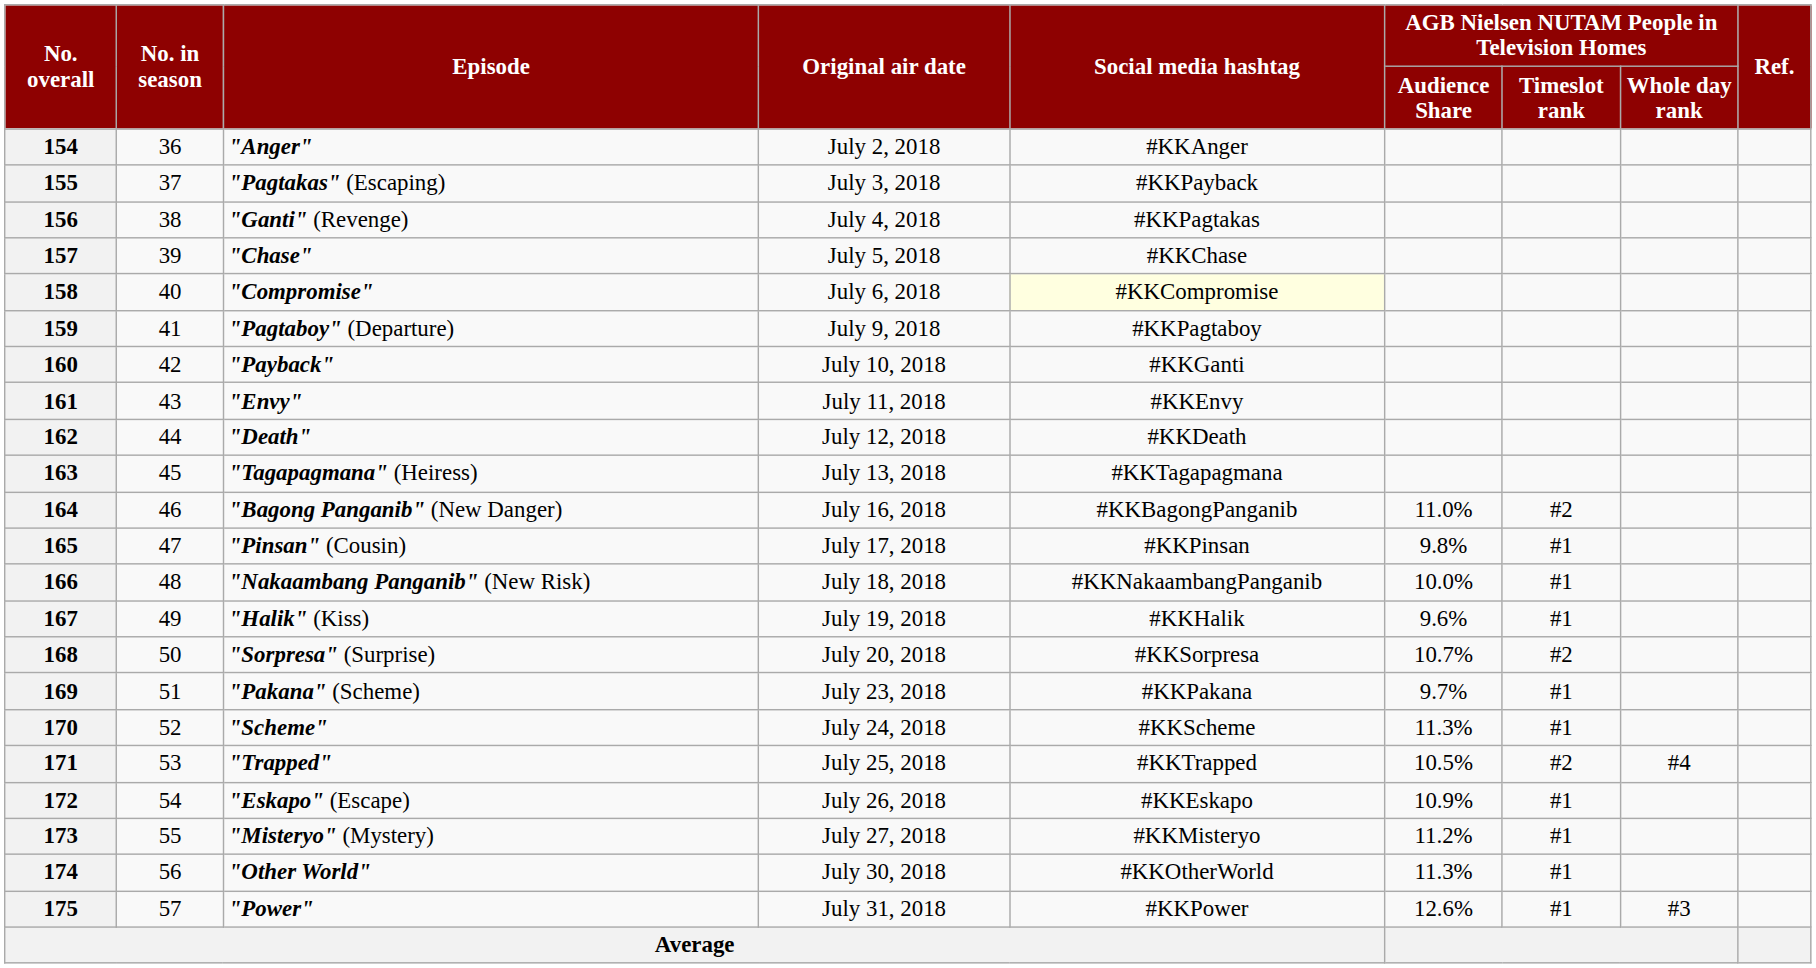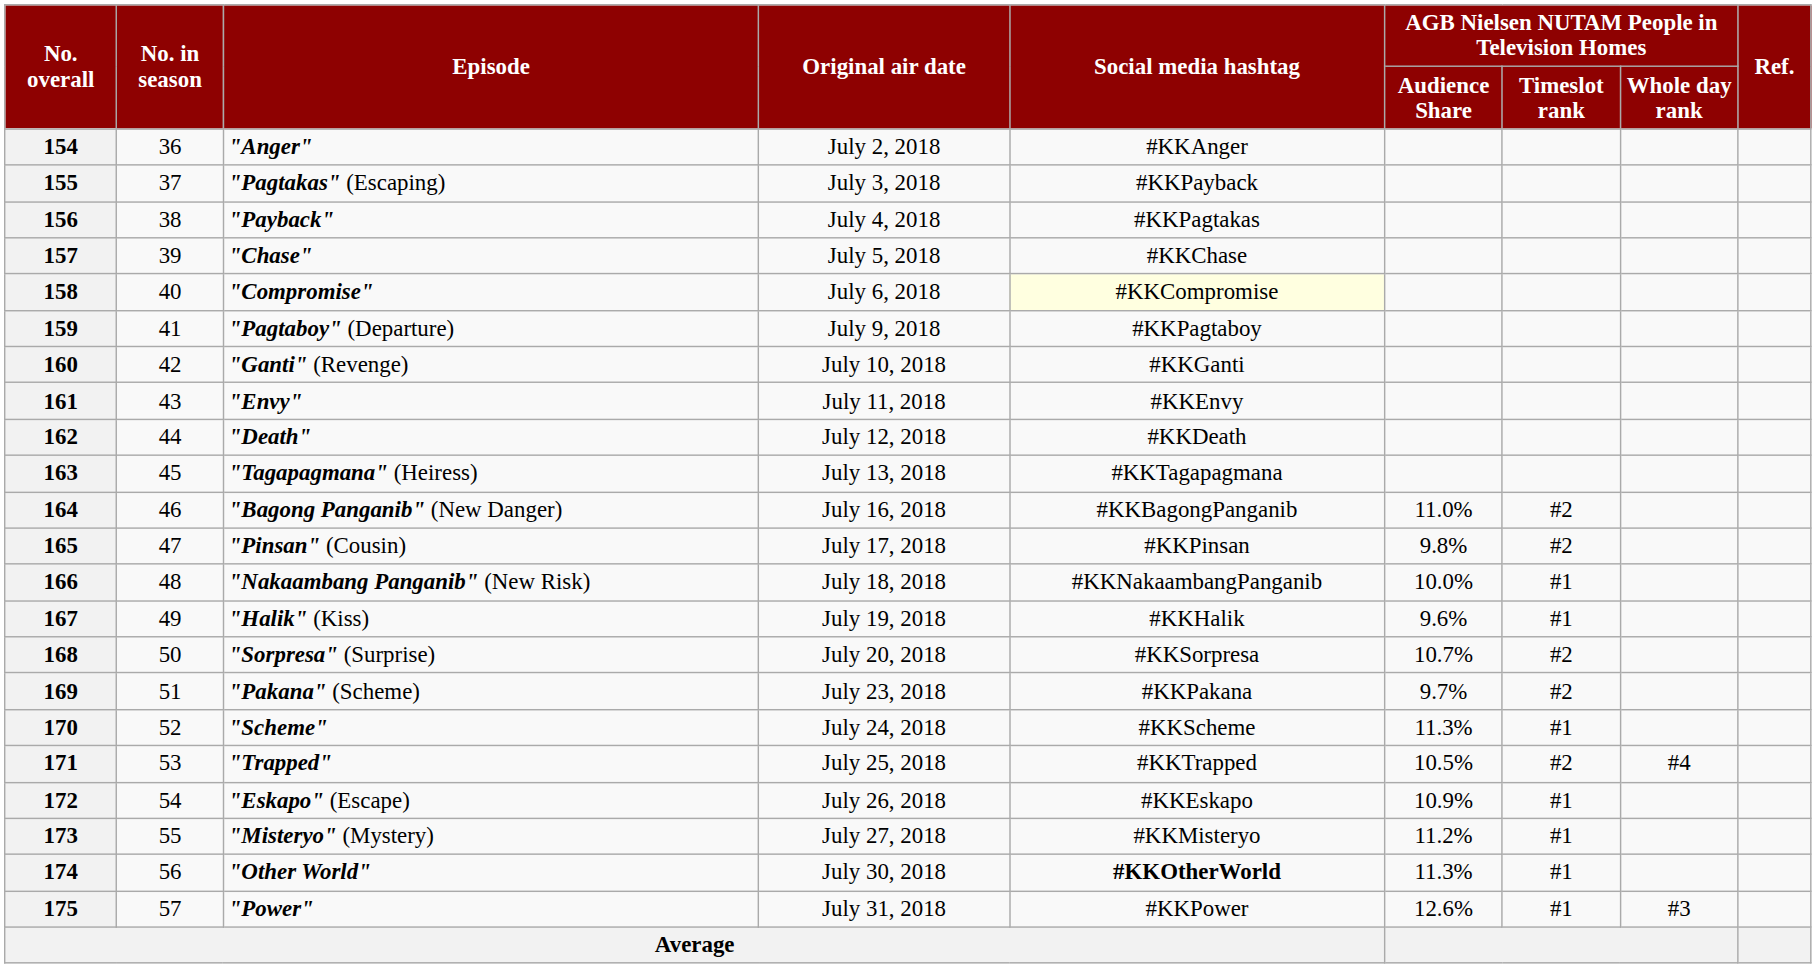156 | Episode: "Ganti" (Revenge) -> "Payback"
160 | Episode: "Payback" -> "Ganti" (Revenge)
165 | AGB Nielsen NUTAM People in Television Homes / Timeslot rank: #1 -> #2
169 | AGB Nielsen NUTAM People in Television Homes / Timeslot rank: #1 -> #2
174 | Social media hashtag: normal -> bold
